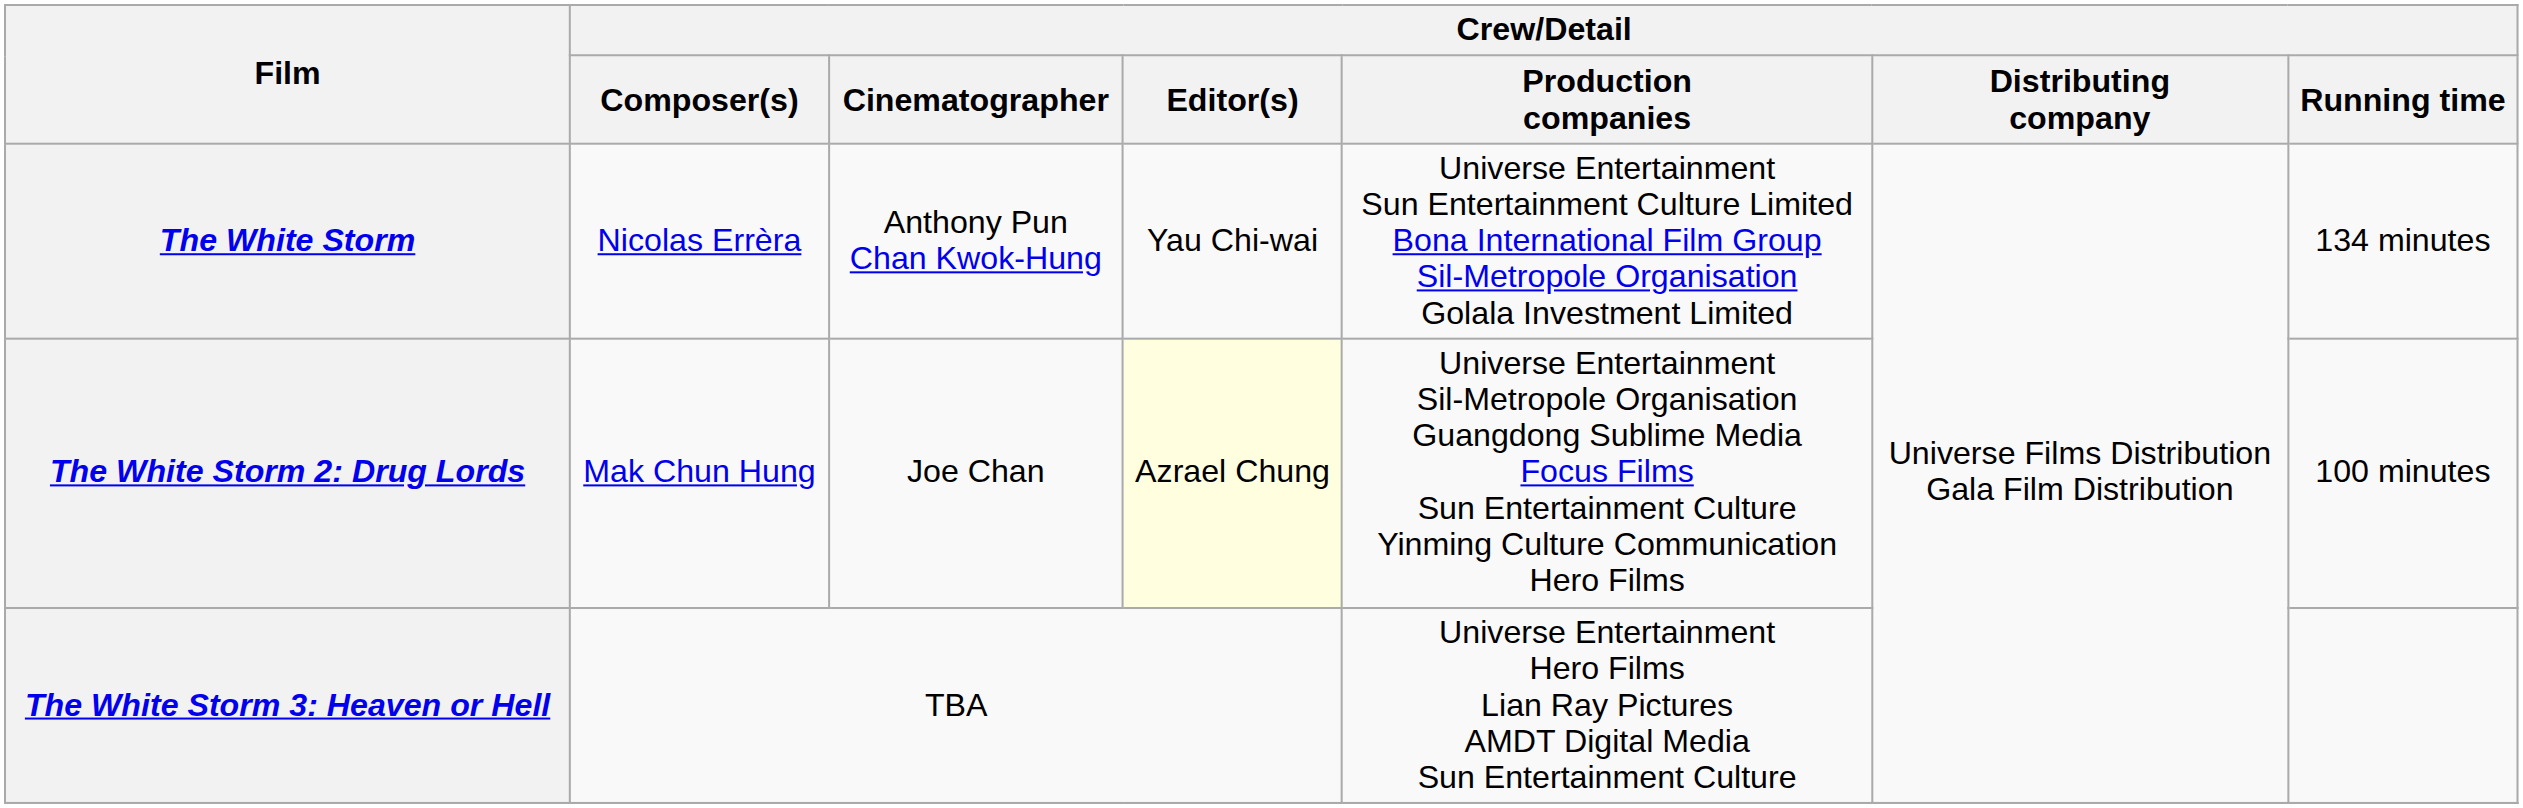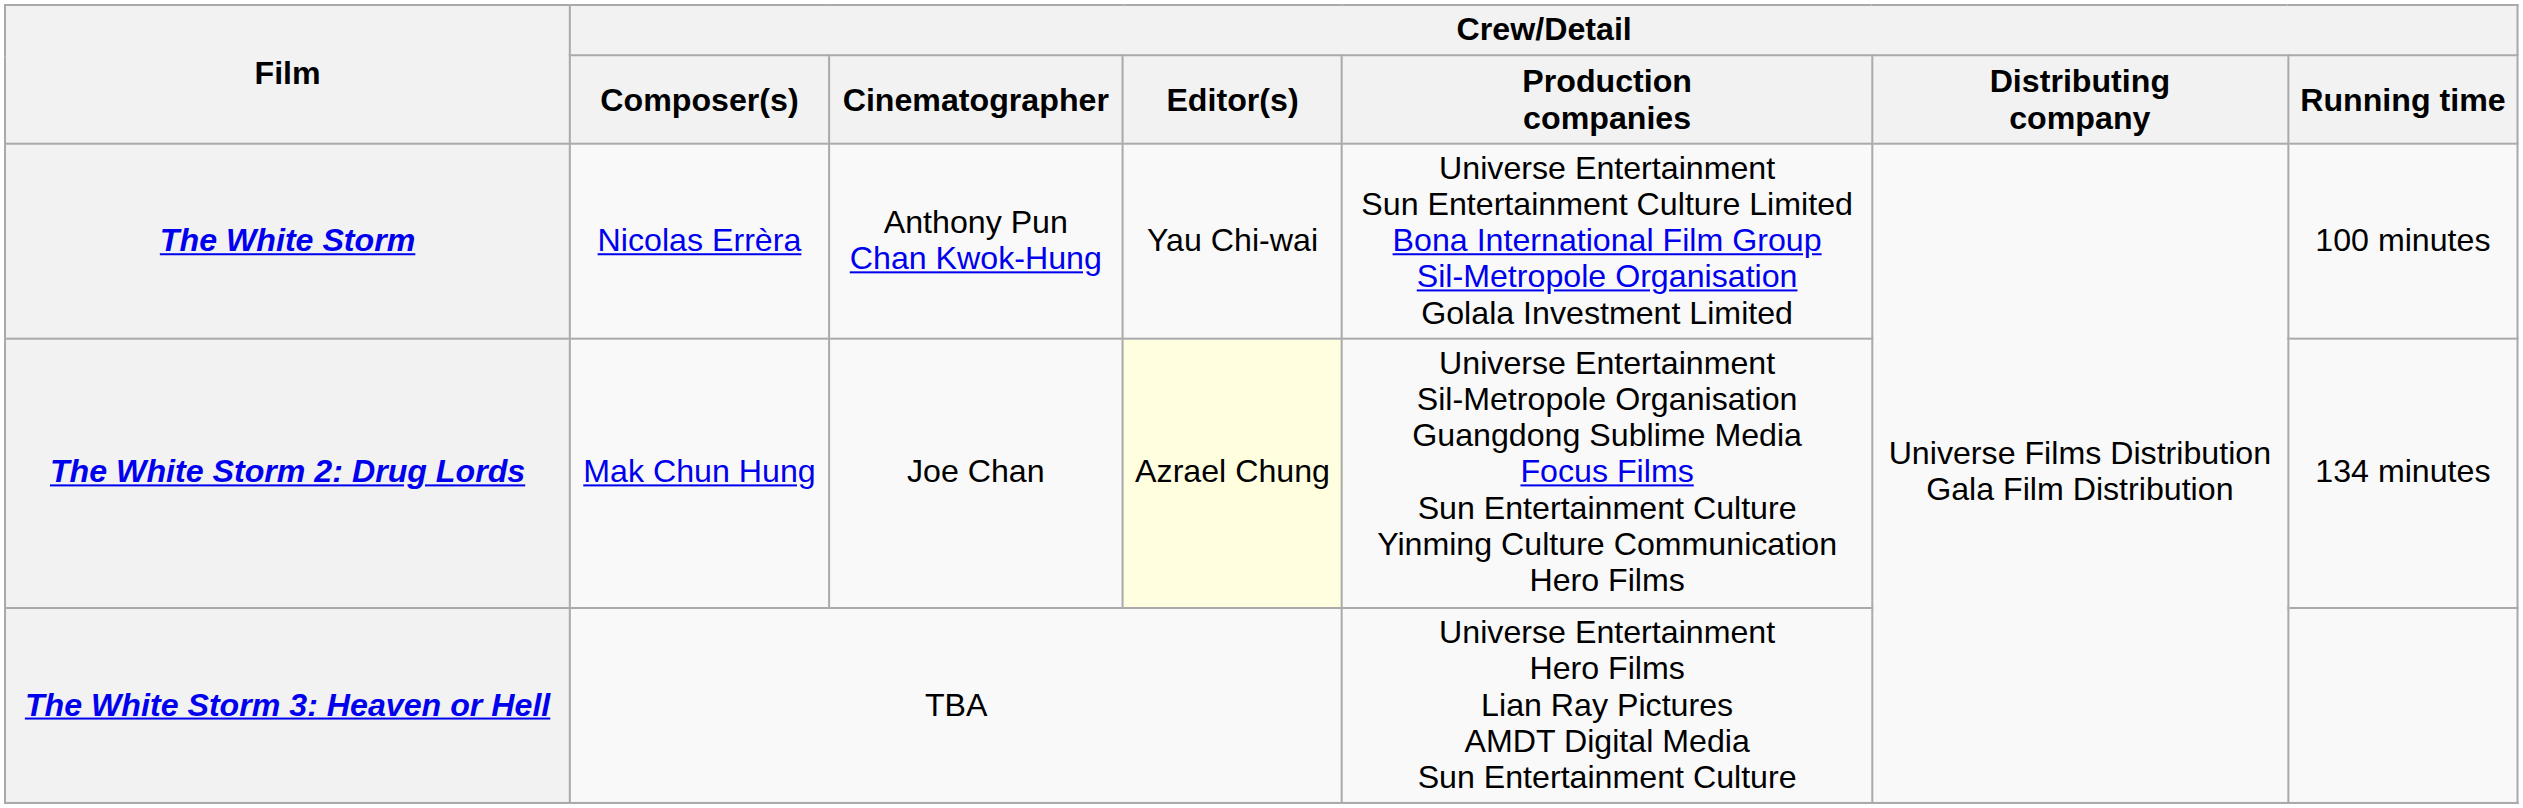The White Storm | Crew/Detail / Running time: 134 minutes -> 100 minutes
The White Storm 2: Drug Lords | Crew/Detail / Running time: 100 minutes -> 134 minutes
